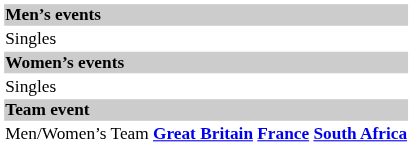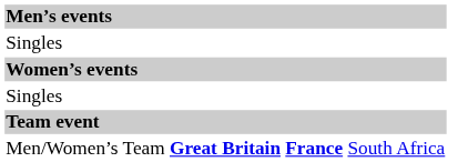Men/Women’s Team | column 4: bold -> normal
